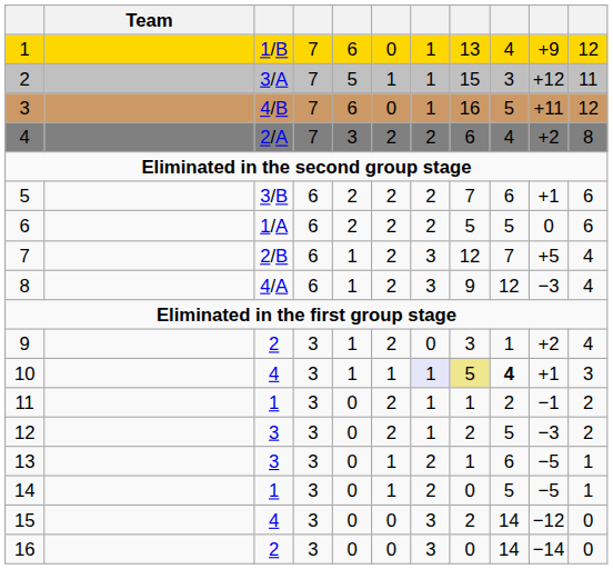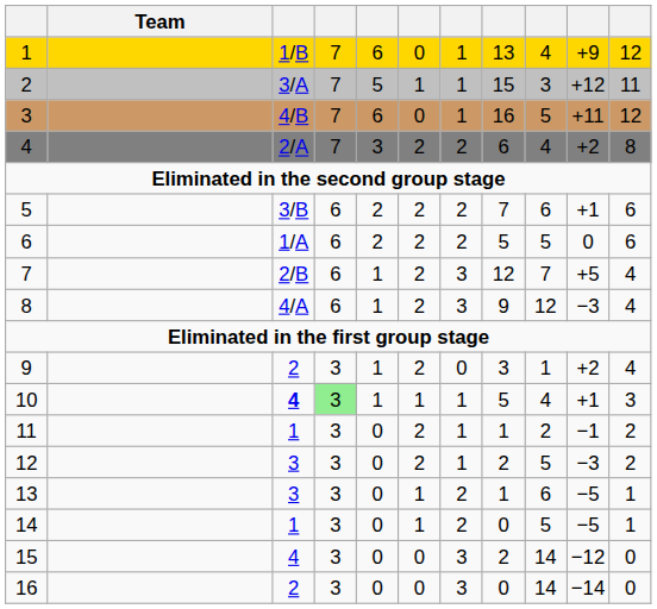10 | column 3: normal -> bold
10 | column 4: no background -> lightgreen background
10 | column 7: lavender background -> no background
10 | column 8: khaki background -> no background
10 | column 9: bold -> normal
